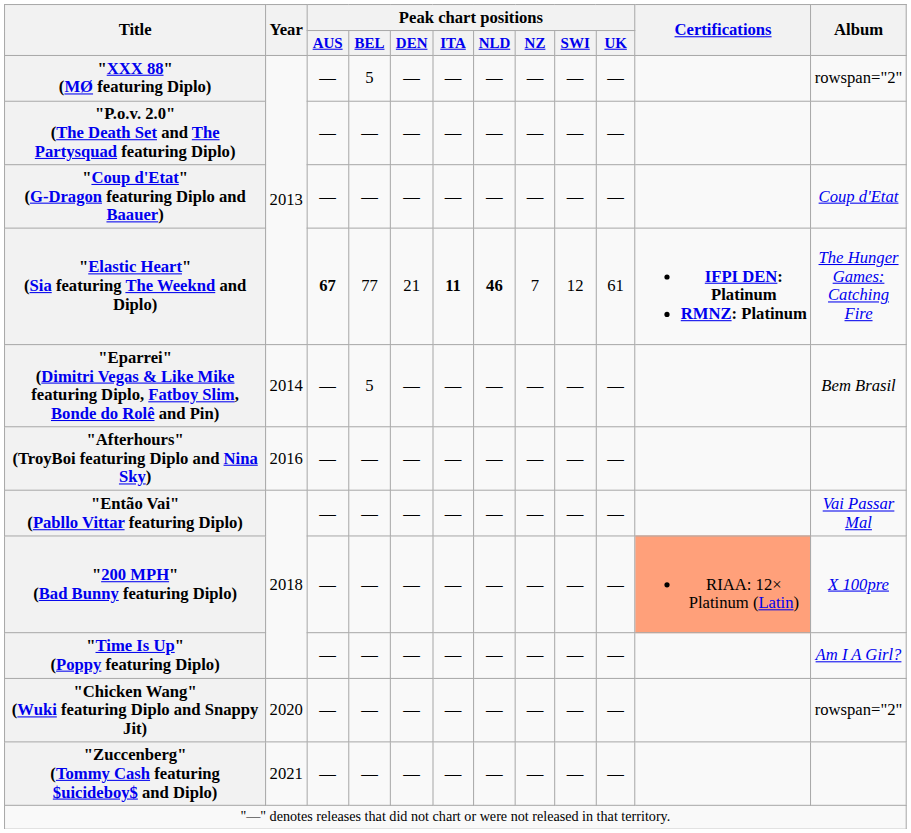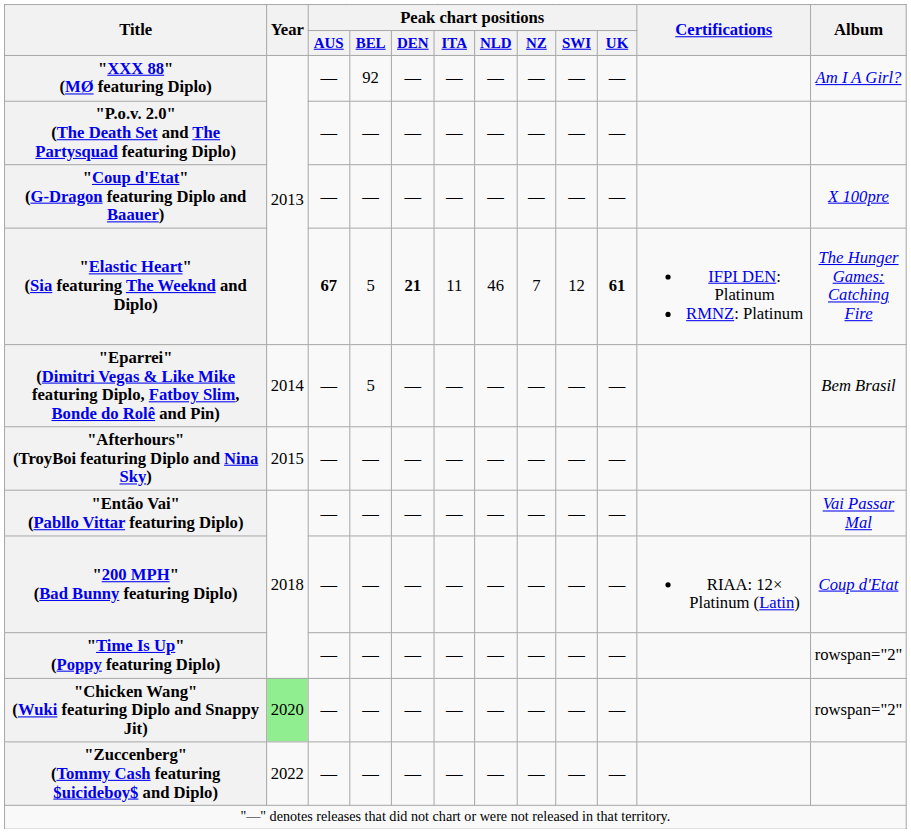"XXX 88" (MØ featuring Diplo) | Peak chart positions / BEL: 5 -> 92
"XXX 88" (MØ featuring Diplo) | Album: rowspan="2" -> Am I A Girl?
"Coup d'Etat" (G-Dragon featuring Diplo and Baauer) | Album: Coup d'Etat -> X 100pre
"Elastic Heart" (Sia featuring The Weeknd and Diplo) | Peak chart positions / BEL: 77 -> 5
"Elastic Heart" (Sia featuring The Weeknd and Diplo) | Peak chart positions / DEN: normal -> bold
"Elastic Heart" (Sia featuring The Weeknd and Diplo) | Peak chart positions / ITA: bold -> normal
"Elastic Heart" (Sia featuring The Weeknd and Diplo) | Peak chart positions / NLD: bold -> normal
"Elastic Heart" (Sia featuring The Weeknd and Diplo) | Peak chart positions / UK: normal -> bold
"Elastic Heart" (Sia featuring The Weeknd and Diplo) | Certifications: bold -> normal
"Afterhours" (TroyBoi featuring Diplo and Nina Sky) | Year: 2016 -> 2015
"200 MPH" (Bad Bunny featuring Diplo) | Certifications: lightsalmon background -> no background
"200 MPH" (Bad Bunny featuring Diplo) | Album: X 100pre -> Coup d'Etat
"Time Is Up" (Poppy featuring Diplo) | Album: Am I A Girl? -> rowspan="2"
"Chicken Wang" (Wuki featuring Diplo and Snappy Jit) | Year: no background -> lightgreen background
"Zuccenberg" (Tommy Cash featuring $uicideboy$ and Diplo) | Year: 2021 -> 2022
